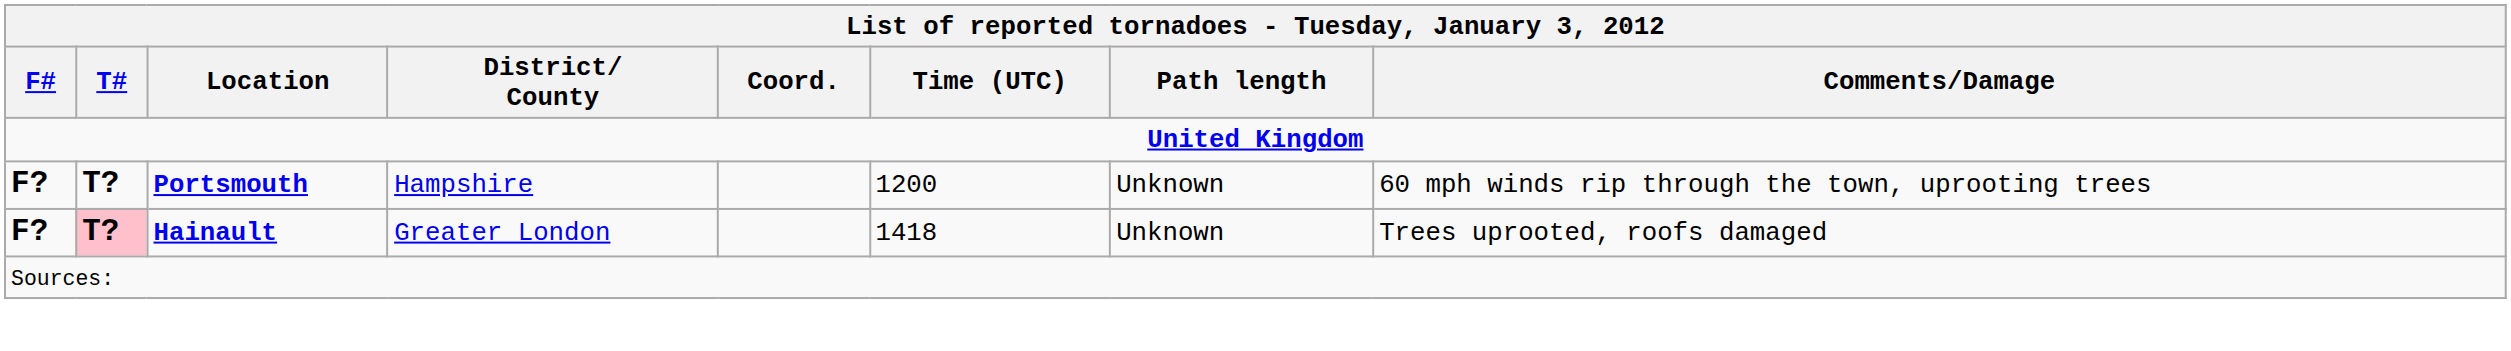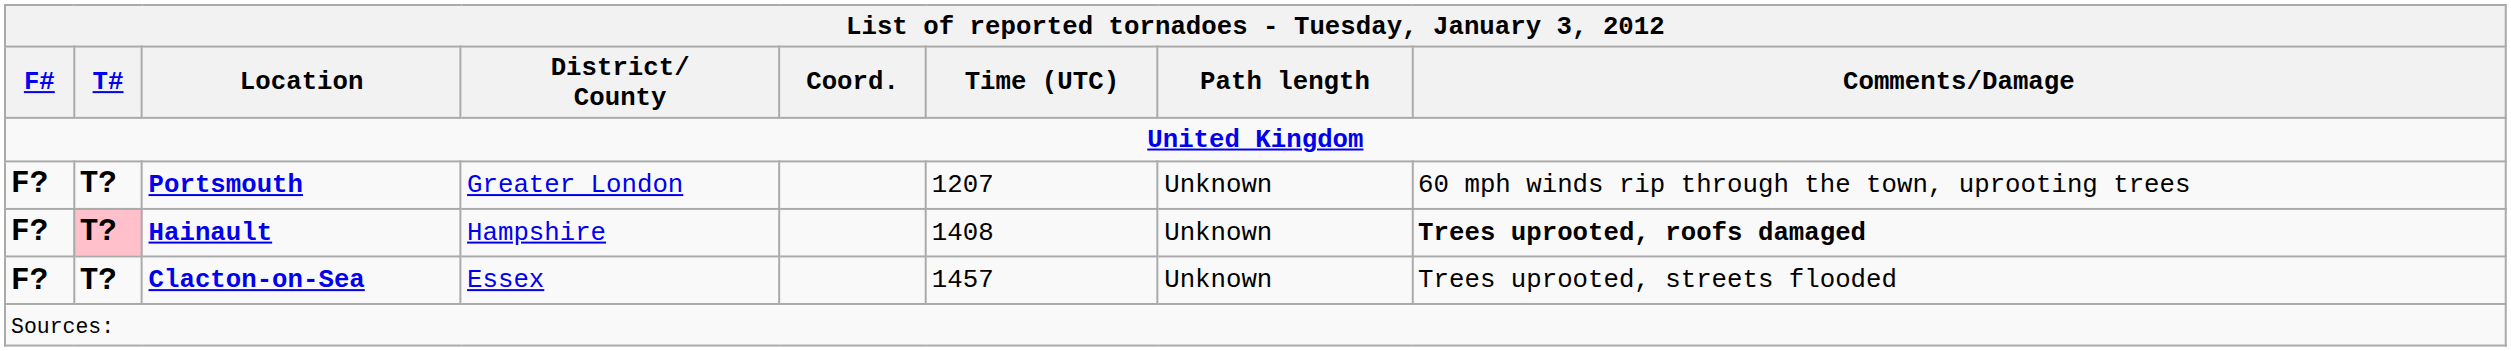Portsmouth | District/ County: Hampshire -> Greater London
Portsmouth | Time (UTC): 1200 -> 1207
Hainault | District/ County: Greater London -> Hampshire
Hainault | Time (UTC): 1418 -> 1408
Hainault | Comments/Damage: normal -> bold
+ row: F? | T? | Clacton-on-Sea | Essex | 1457 | Unknown | Trees uprooted, streets flooded
